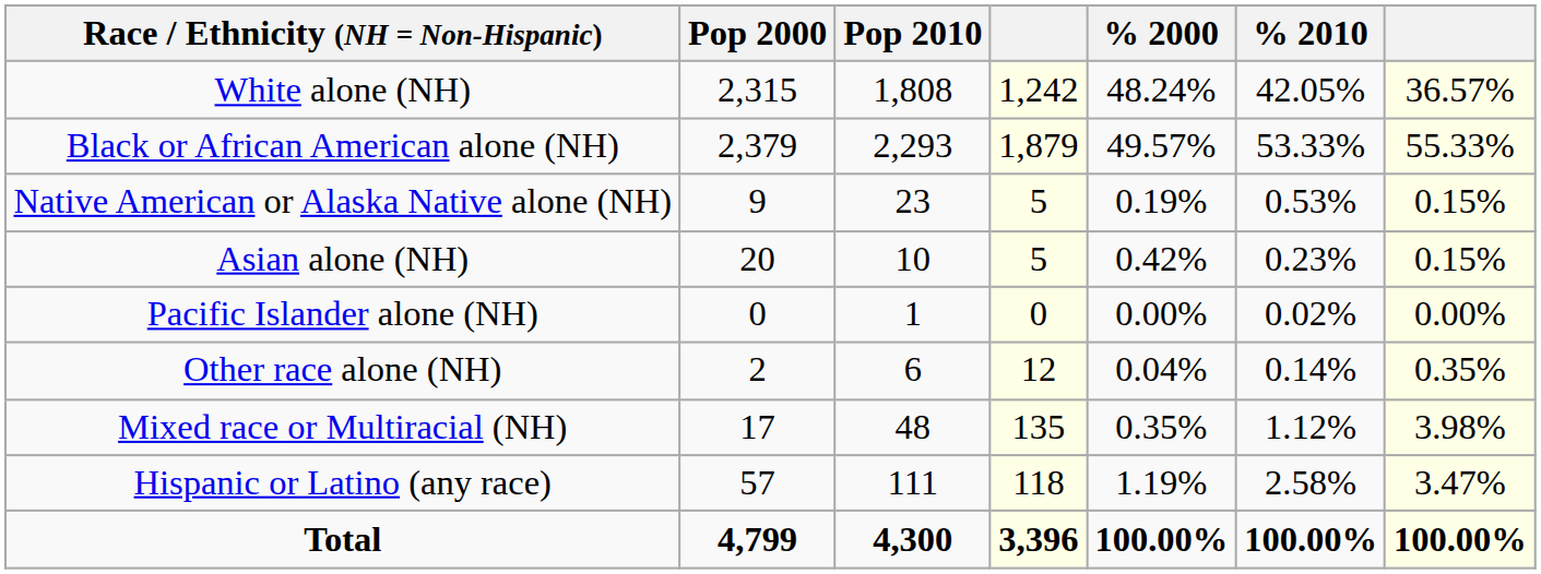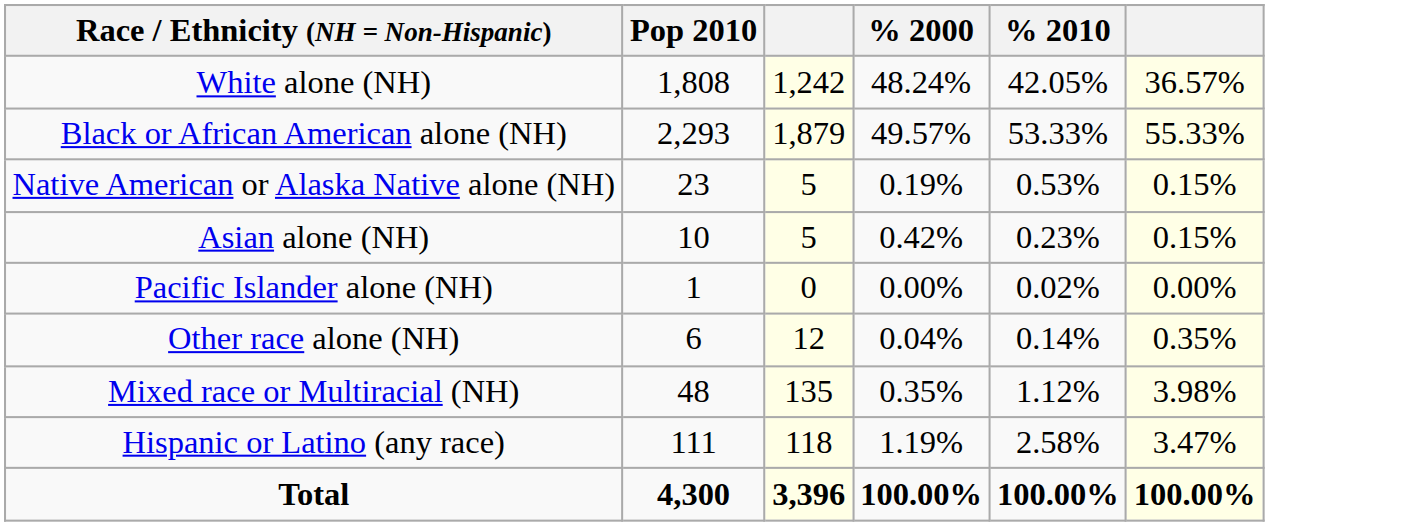- column: Pop 2000 | 2,315 | 2,379 | 9 | 20 | 0 | 2 | 17 | 57 | 4,799
